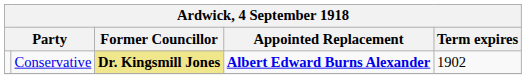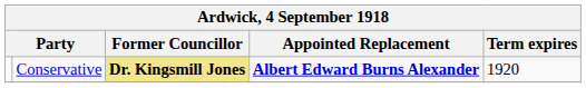Conservative | Term expires: 1902 -> 1920
